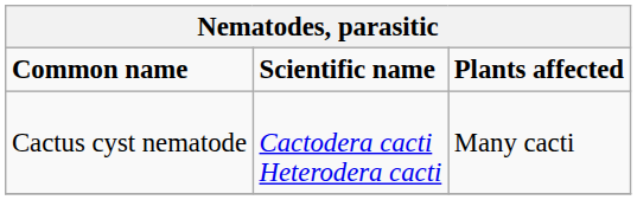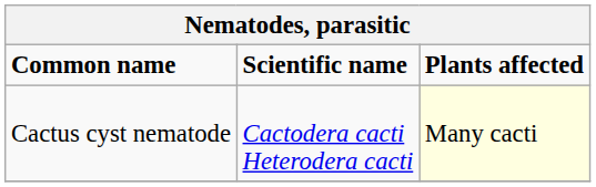Cactus cyst nematode | Plants affected: no background -> lightyellow background
